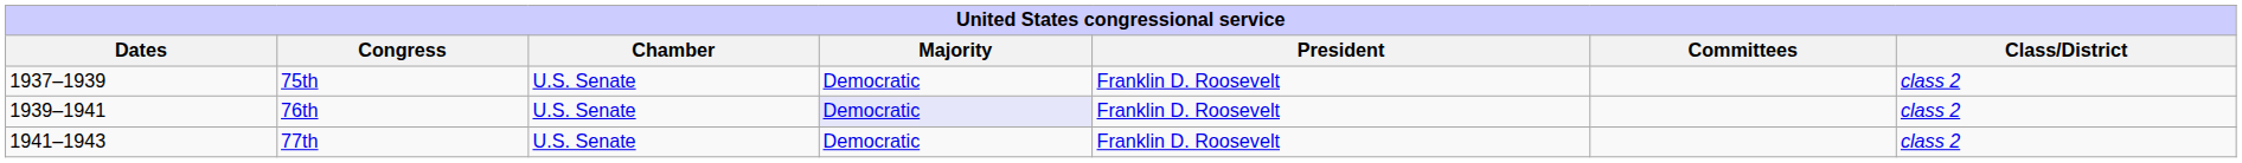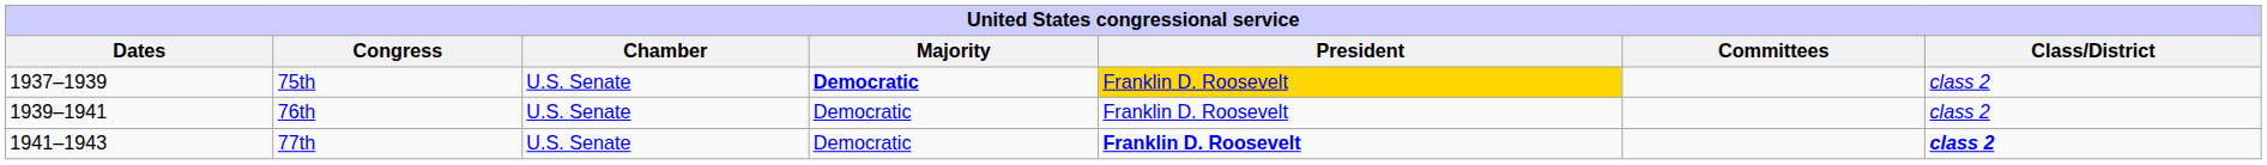75th | Majority: normal -> bold
75th | President: no background -> gold background
76th | Majority: lavender background -> no background
77th | President: normal -> bold
77th | Class/District: normal -> bold
